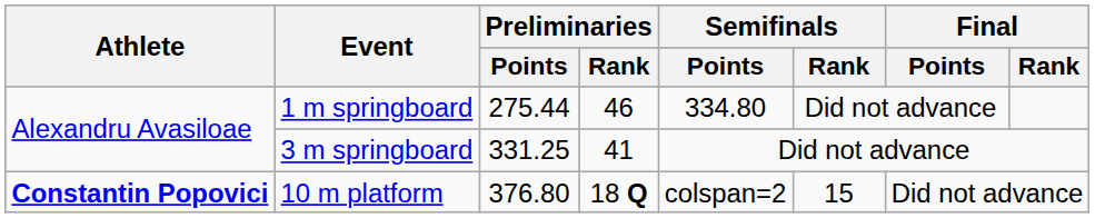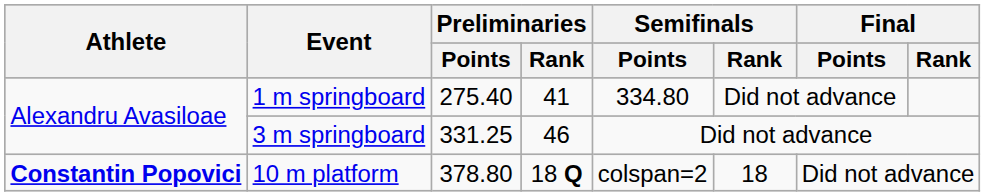1 m springboard | Preliminaries / Points: 275.44 -> 275.40
1 m springboard | Preliminaries / Rank: 46 -> 41
3 m springboard | Preliminaries / Rank: 41 -> 46
10 m platform | Preliminaries / Points: 376.80 -> 378.80
10 m platform | Semifinals / Rank: 15 -> 18
